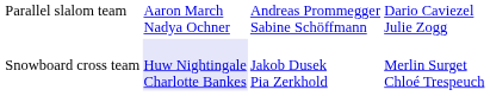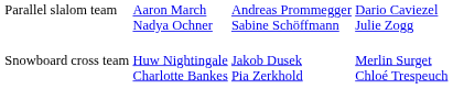Snowboard cross team | column 2: lavender background -> no background
